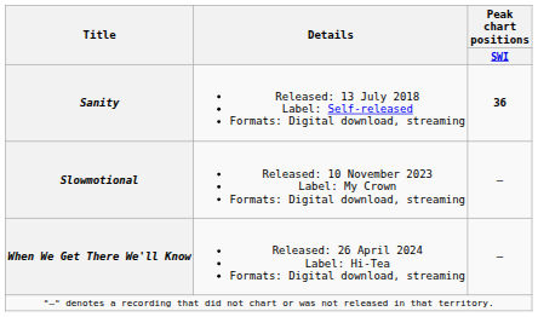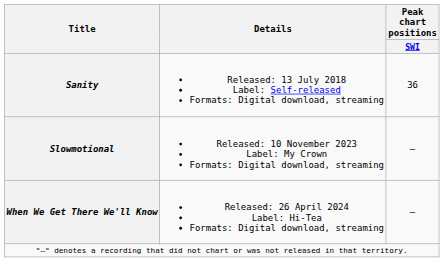Sanity | Peak chart positions / SWI: bold -> normal
